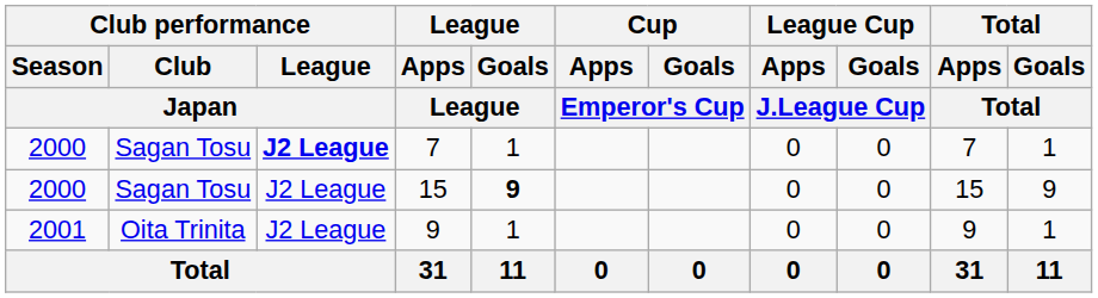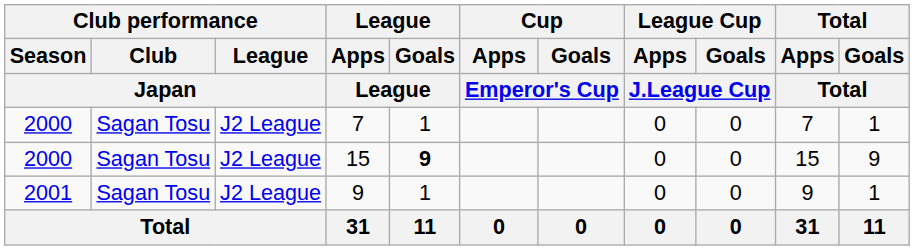row 4 | Club performance / League / Japan: bold -> normal
row 6 | Club performance / Club / Japan: Oita Trinita -> Sagan Tosu
